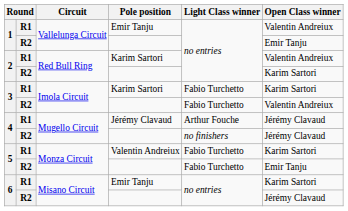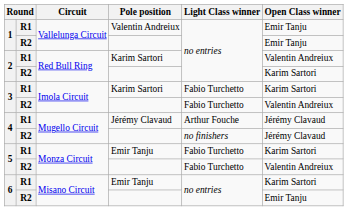row 2 | Pole position: Emir Tanju -> Valentin Andreiux
row 2 | Open Class winner: Valentin Andreiux -> Emir Tanju
row 10 | Pole position: Valentin Andreiux -> Emir Tanju
row 11 | Open Class winner: Emir Tanju -> Valentin Andreiux
row 13 | Open Class winner: Jérémy Clavaud -> Emir Tanju
